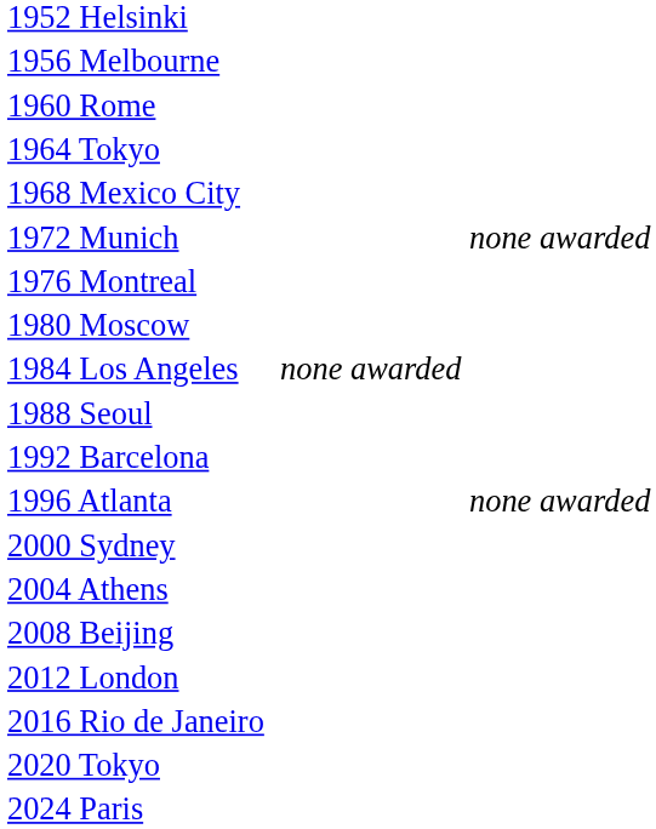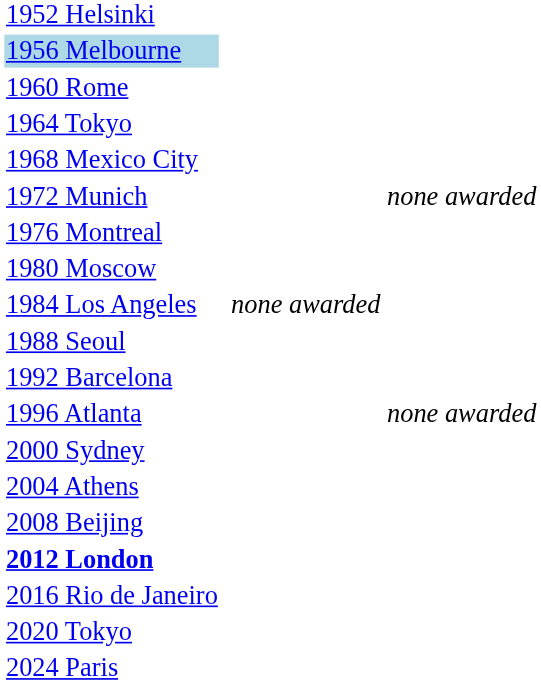1956 Melbourne | column 1: no background -> lightblue background
2012 London | column 1: normal -> bold
